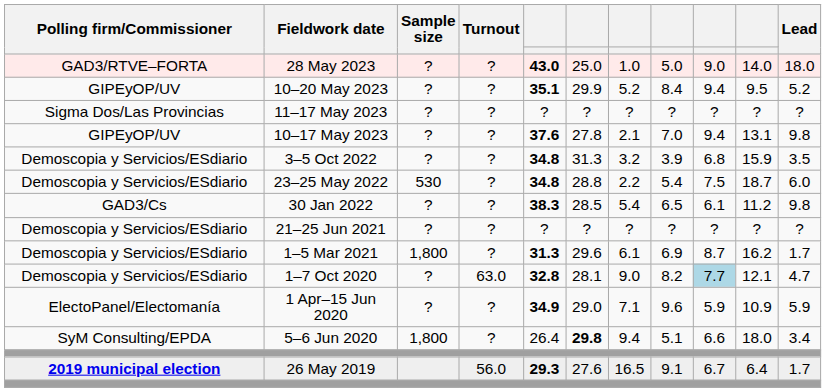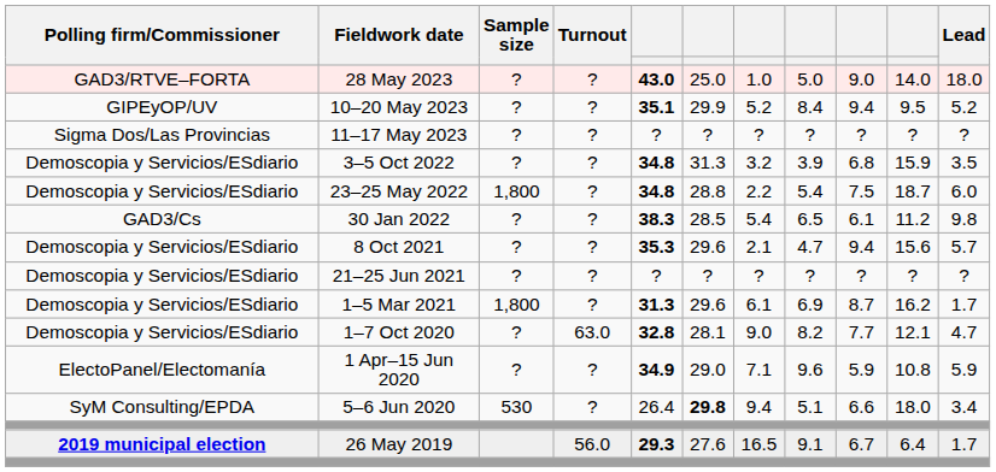- row: GIPEyOP/UV | 10–17 May 2023 | ? | ? | 37.6 | 27.8 | 2.1 | 7.0 | 9.4 | 13.1 | 9.8
23–25 May 2022 | Sample size: 530 -> 1,800
+ row: Demoscopia y Servicios/ESdiario | 8 Oct 2021 | ? | ? | 35.3 | 29.6 | 2.1 | 4.7 | 9.4 | 15.6 | 5.7
1–7 Oct 2020 | column 9: lightblue background -> no background
1 Apr–15 Jun 2020 | column 10: 10.9 -> 10.8
5–6 Jun 2020 | Sample size: 1,800 -> 530
